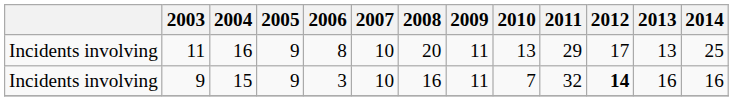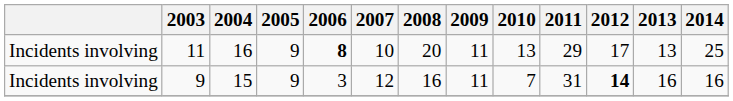row 2 | 2006: normal -> bold
row 3 | 2007: 10 -> 12
row 3 | 2011: 32 -> 31
